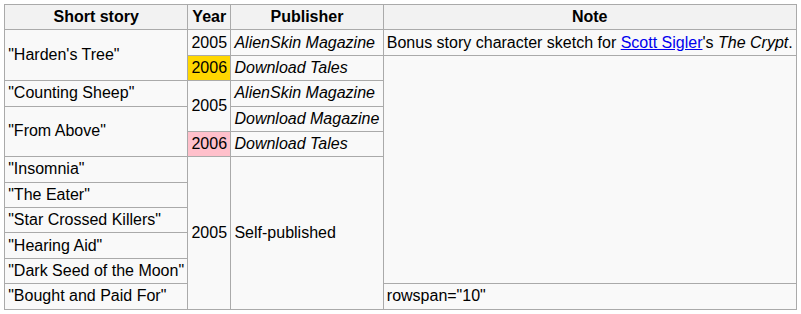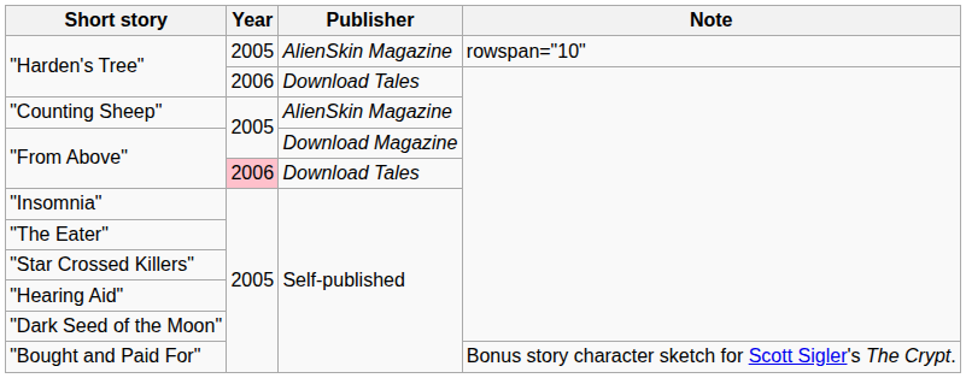"Harden's Tree" / AlienSkin Magazine | Note: Bonus story character sketch for Scott Sigler's The Crypt. -> rowspan="10"
"Harden's Tree" / Download Tales | Year: gold background -> no background
"Bought and Paid For" | Note: rowspan="10" -> Bonus story character sketch for Scott Sigler's The Crypt.
